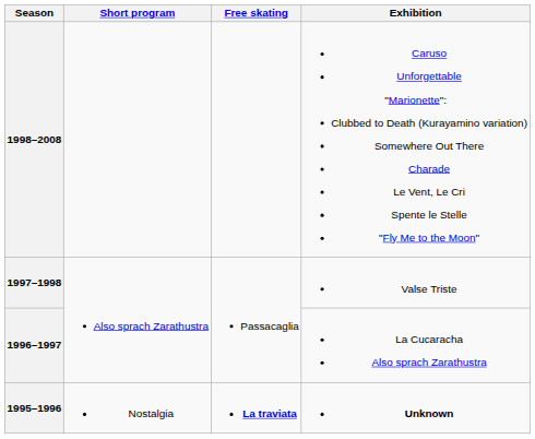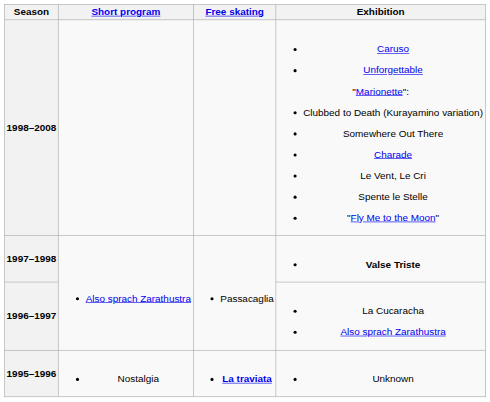1997–1998 | Exhibition: normal -> bold
1995–1996 | Exhibition: bold -> normal
